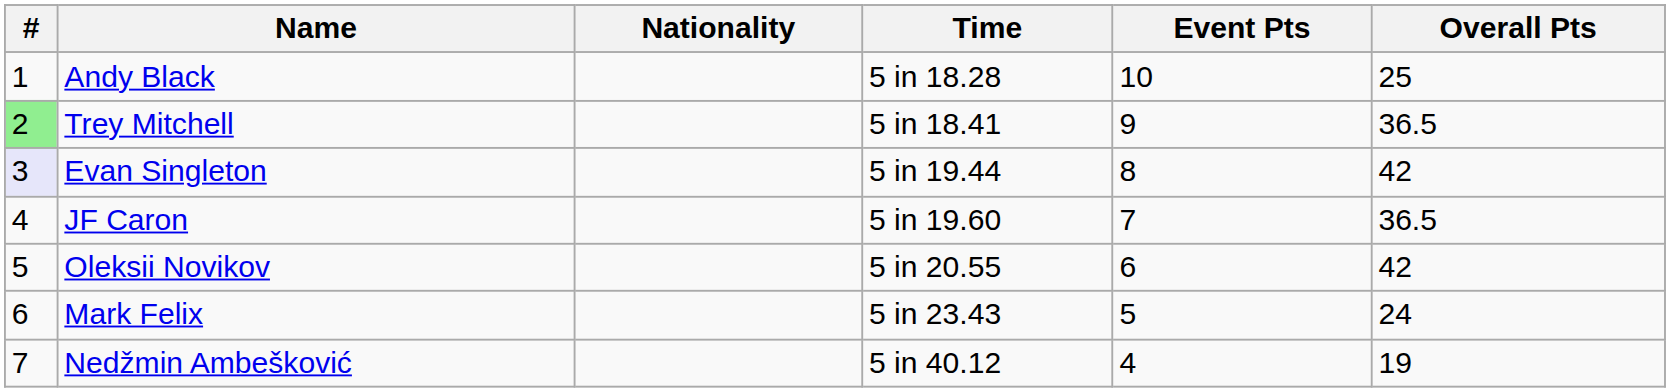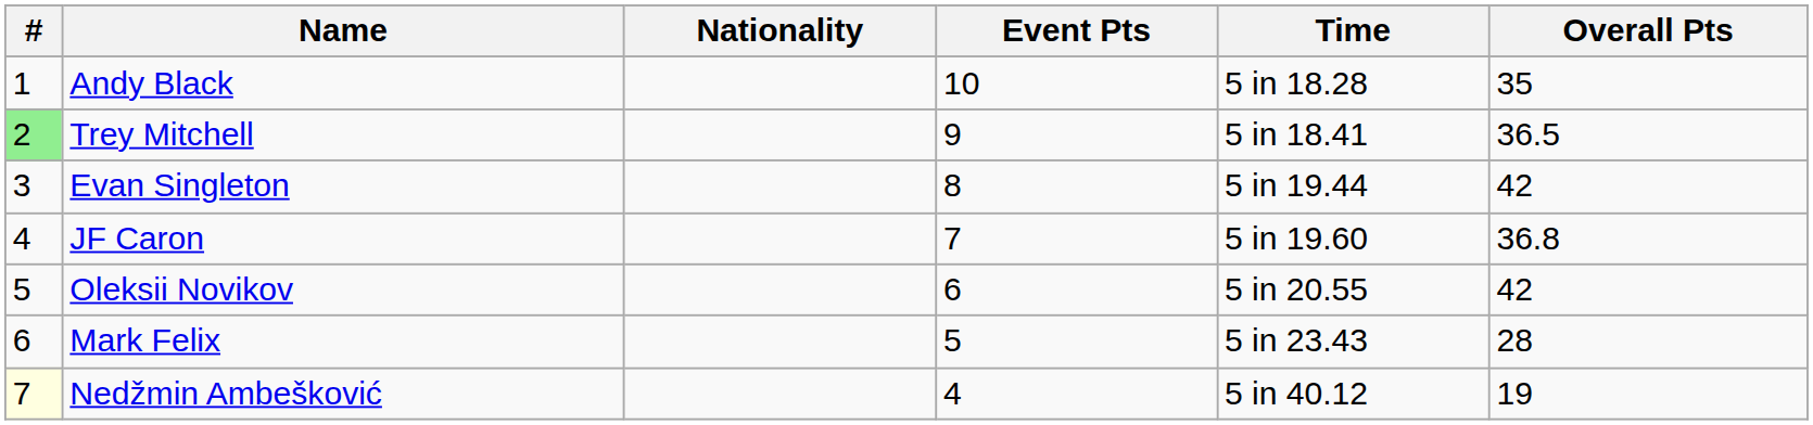columns swapped: Time <-> Event Pts
Andy Black | Overall Pts: 25 -> 35
Evan Singleton | #: lavender background -> no background
JF Caron | Overall Pts: 36.5 -> 36.8
Mark Felix | Overall Pts: 24 -> 28
Nedžmin Ambešković | #: no background -> lightyellow background
